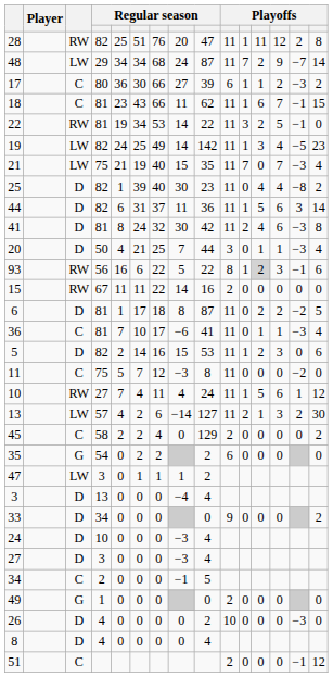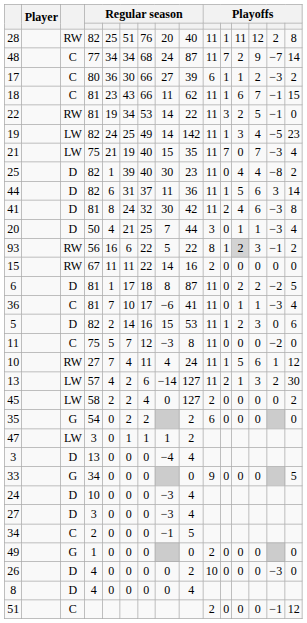28 | column 9: 47 -> 40
48 | column 3: LW -> C
48 | column 4: 29 -> 77
93 | column 15: 6 -> 2
45 | column 3: C -> LW
45 | column 9: 129 -> 127
33 | column 3: D -> G
33 | column 15: 2 -> 5
